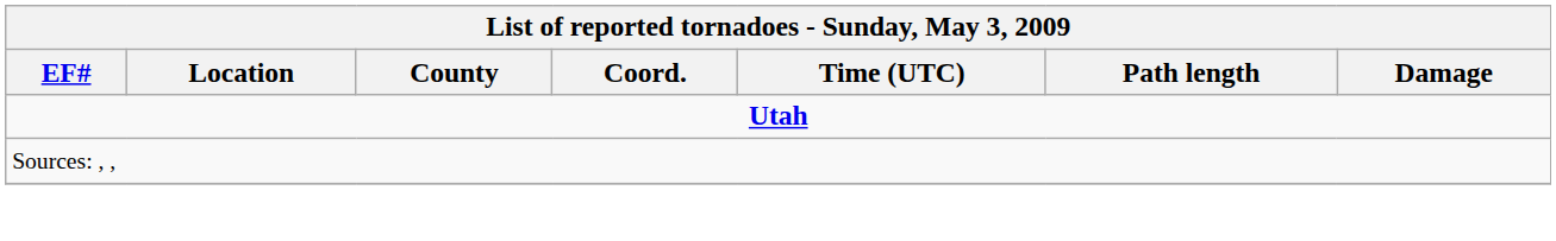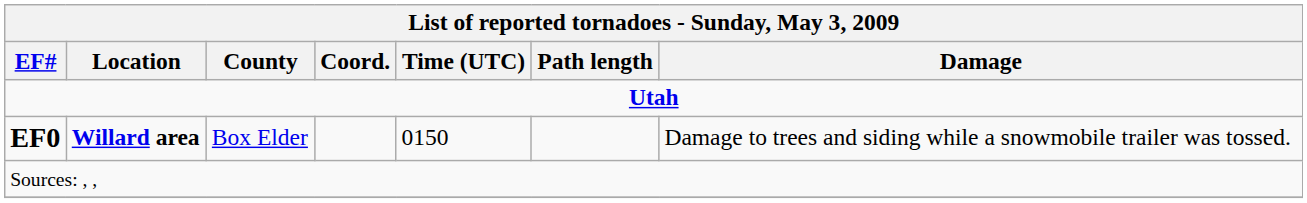+ row: EF0 | Willard area | Box Elder | 0150 | Damage to trees and siding while a snowmobile trailer was tossed.
